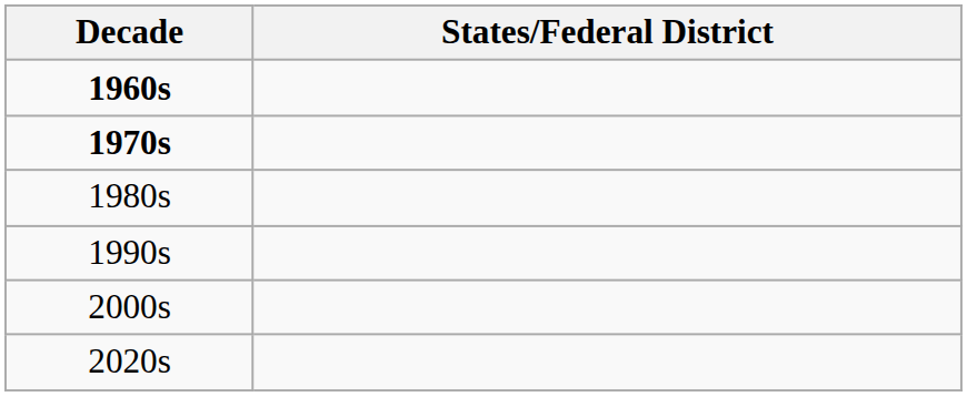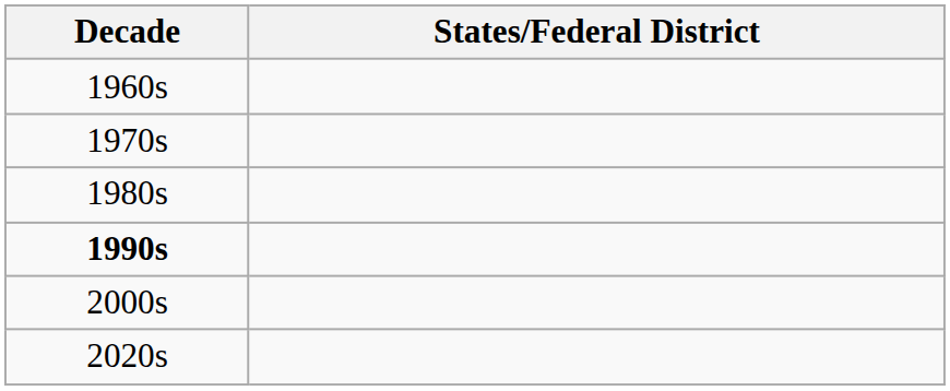1960s | Decade: bold -> normal
1970s | Decade: bold -> normal
1990s | Decade: normal -> bold
